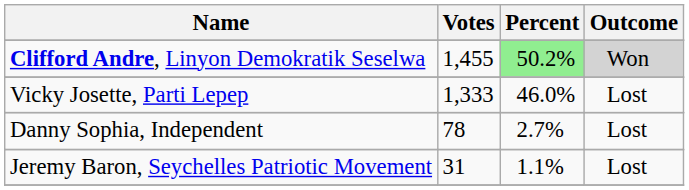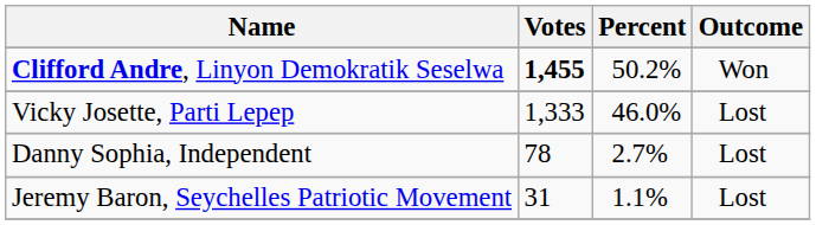Clifford Andre, Linyon Demokratik Seselwa | Votes: normal -> bold
Clifford Andre, Linyon Demokratik Seselwa | Percent: lightgreen background -> no background
Clifford Andre, Linyon Demokratik Seselwa | Outcome: lightgrey background -> no background
